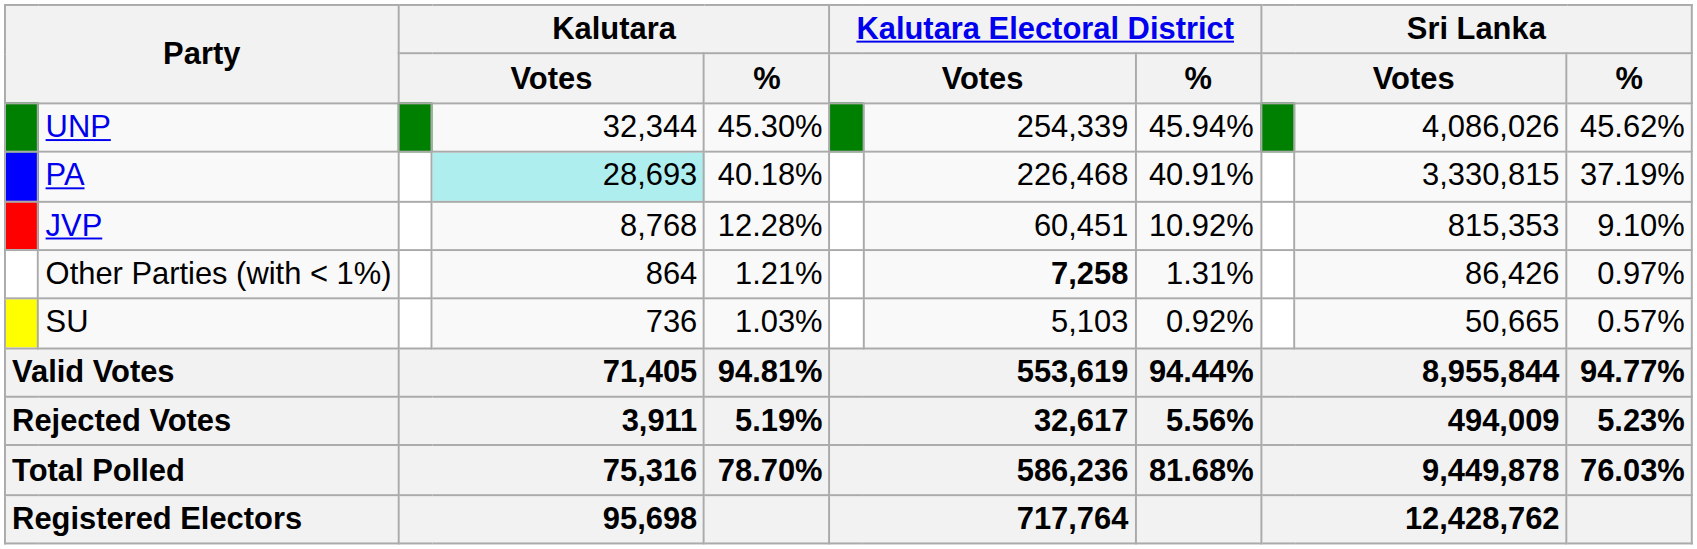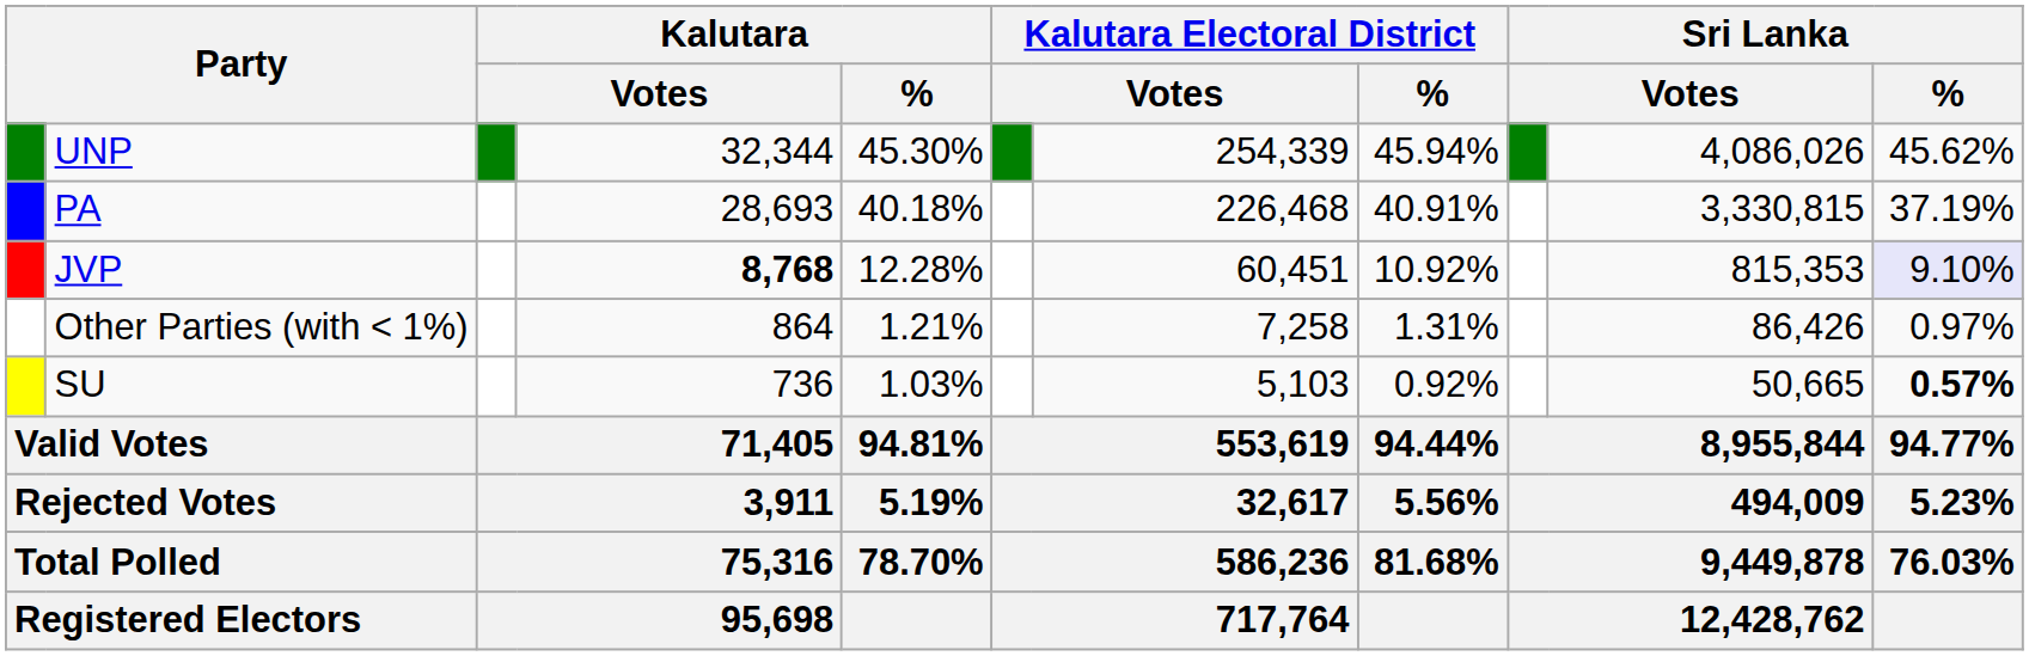PA | column 4: paleturquoise background -> no background
JVP | column 4: normal -> bold
JVP | Sri Lanka / %: no background -> lavender background
Other Parties (with < 1%) | column 7: bold -> normal
SU | Sri Lanka / %: normal -> bold
